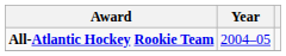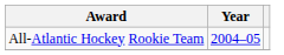row 2 | Award: bold -> normal
